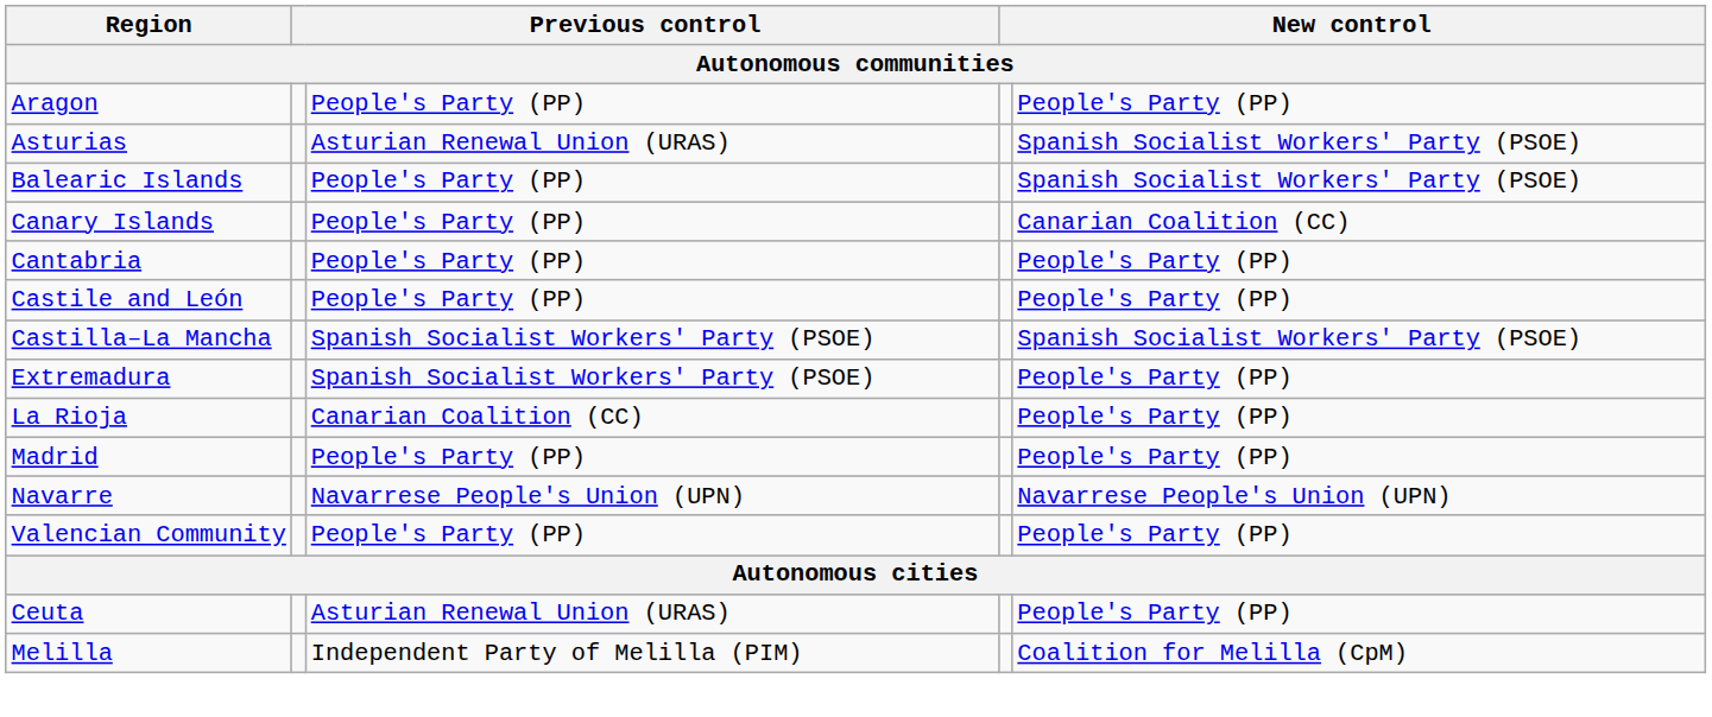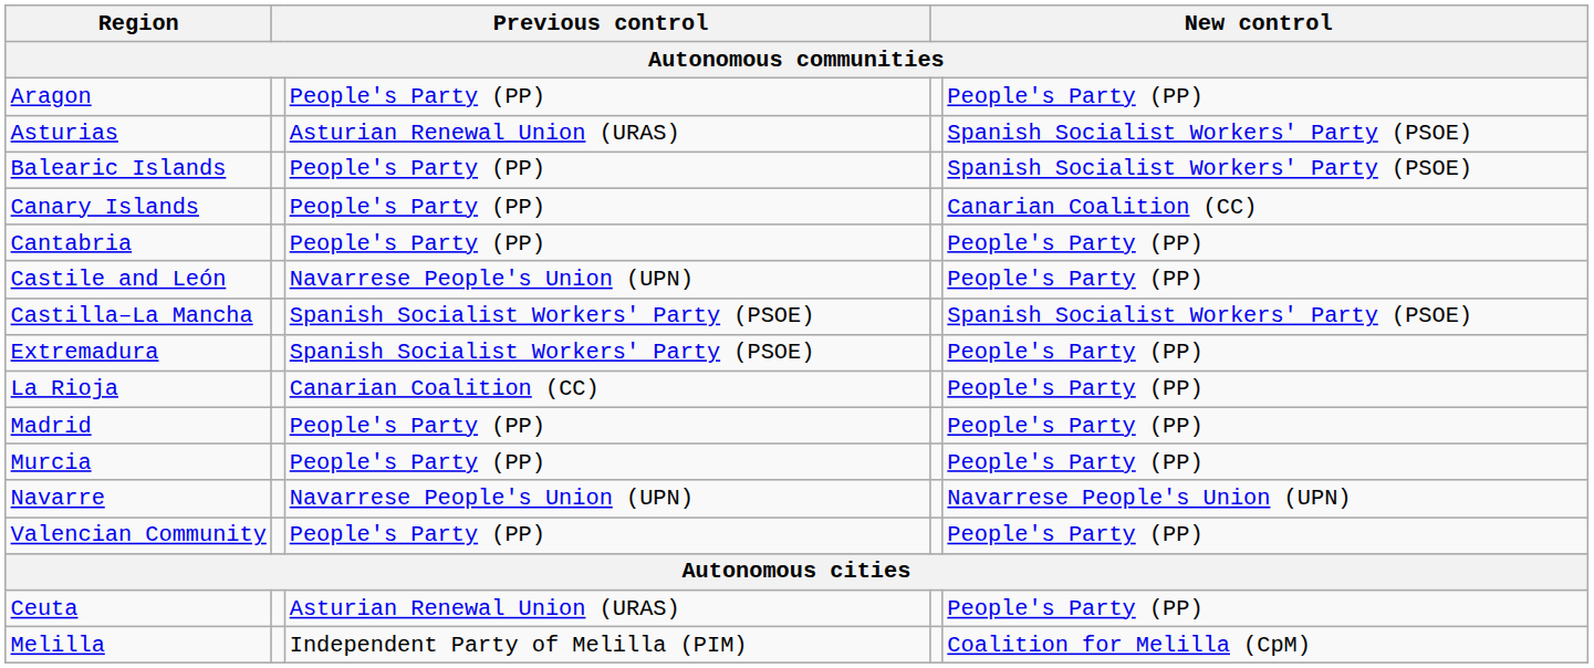Castile and León | column 3: People's Party (PP) -> Navarrese People's Union (UPN)
+ row: Murcia | People's Party (PP) | People's Party (PP)
